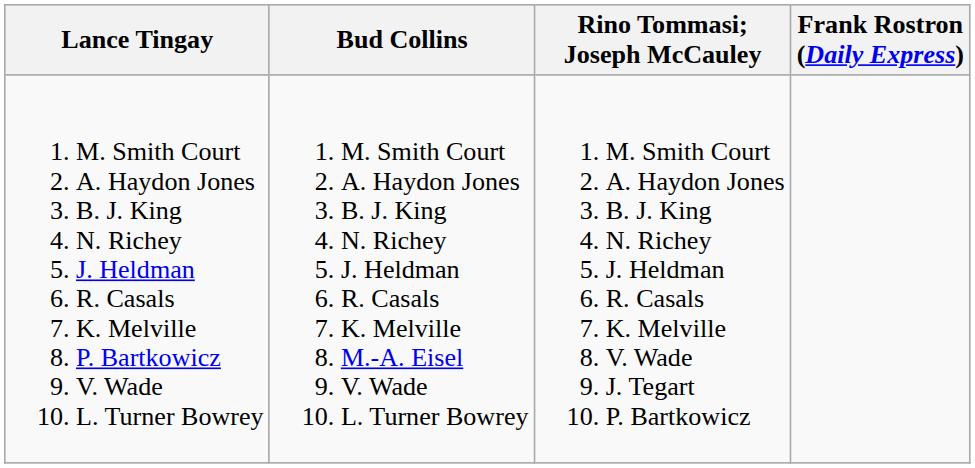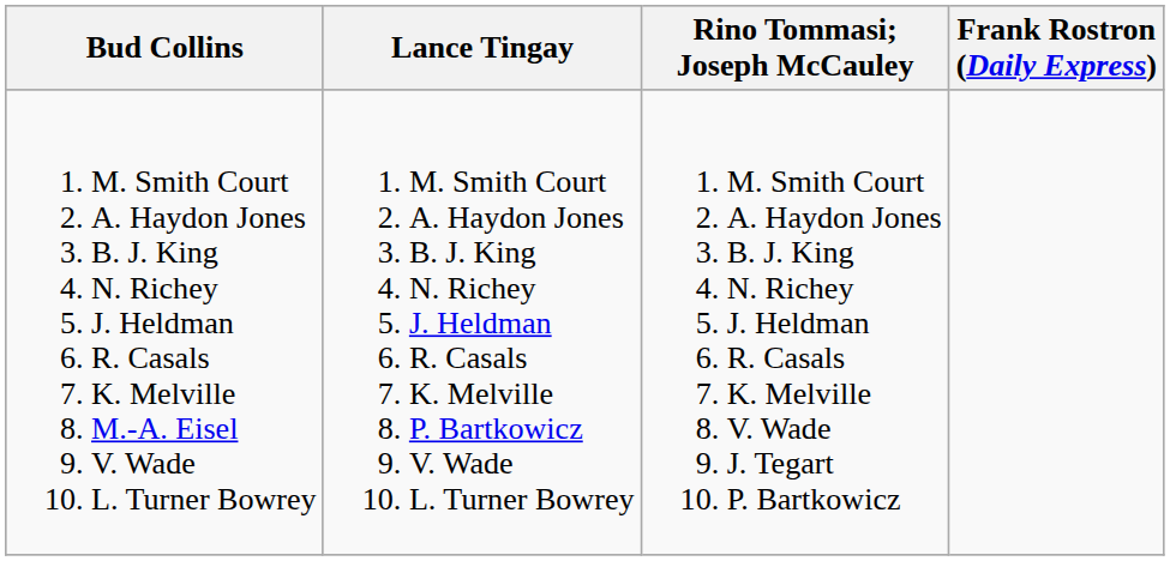columns swapped: Lance Tingay <-> Bud Collins
